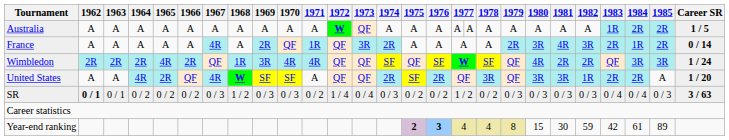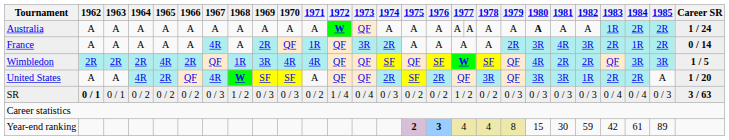Australia | 1980: normal -> bold
Australia | Career SR: 1 / 5 -> 1 / 24
Wimbledon | Career SR: 1 / 24 -> 1 / 5
